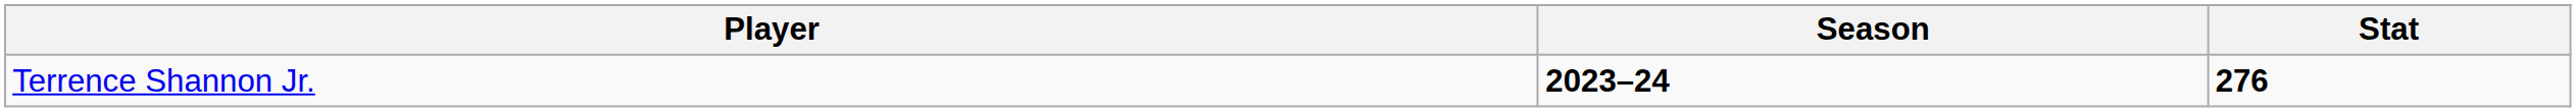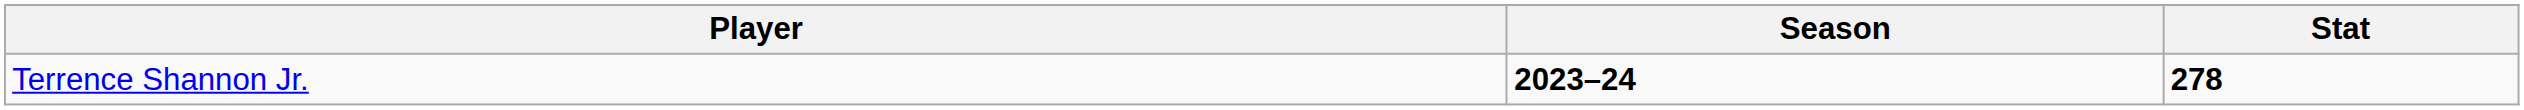Terrence Shannon Jr. | Stat: 276 -> 278
